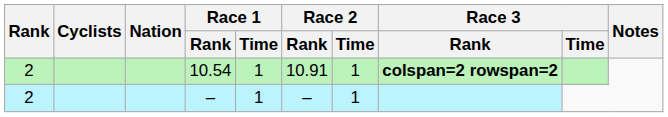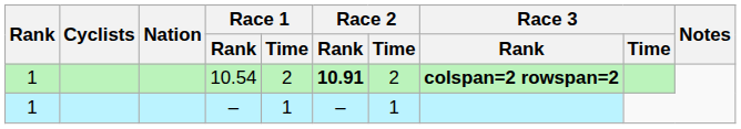row 3 | Rank: 2 -> 1
row 3 | Race 1 / Time: 1 -> 2
row 3 | Race 2 / Rank: normal -> bold
row 3 | Race 2 / Time: 1 -> 2
row 4 | Rank: 2 -> 1
